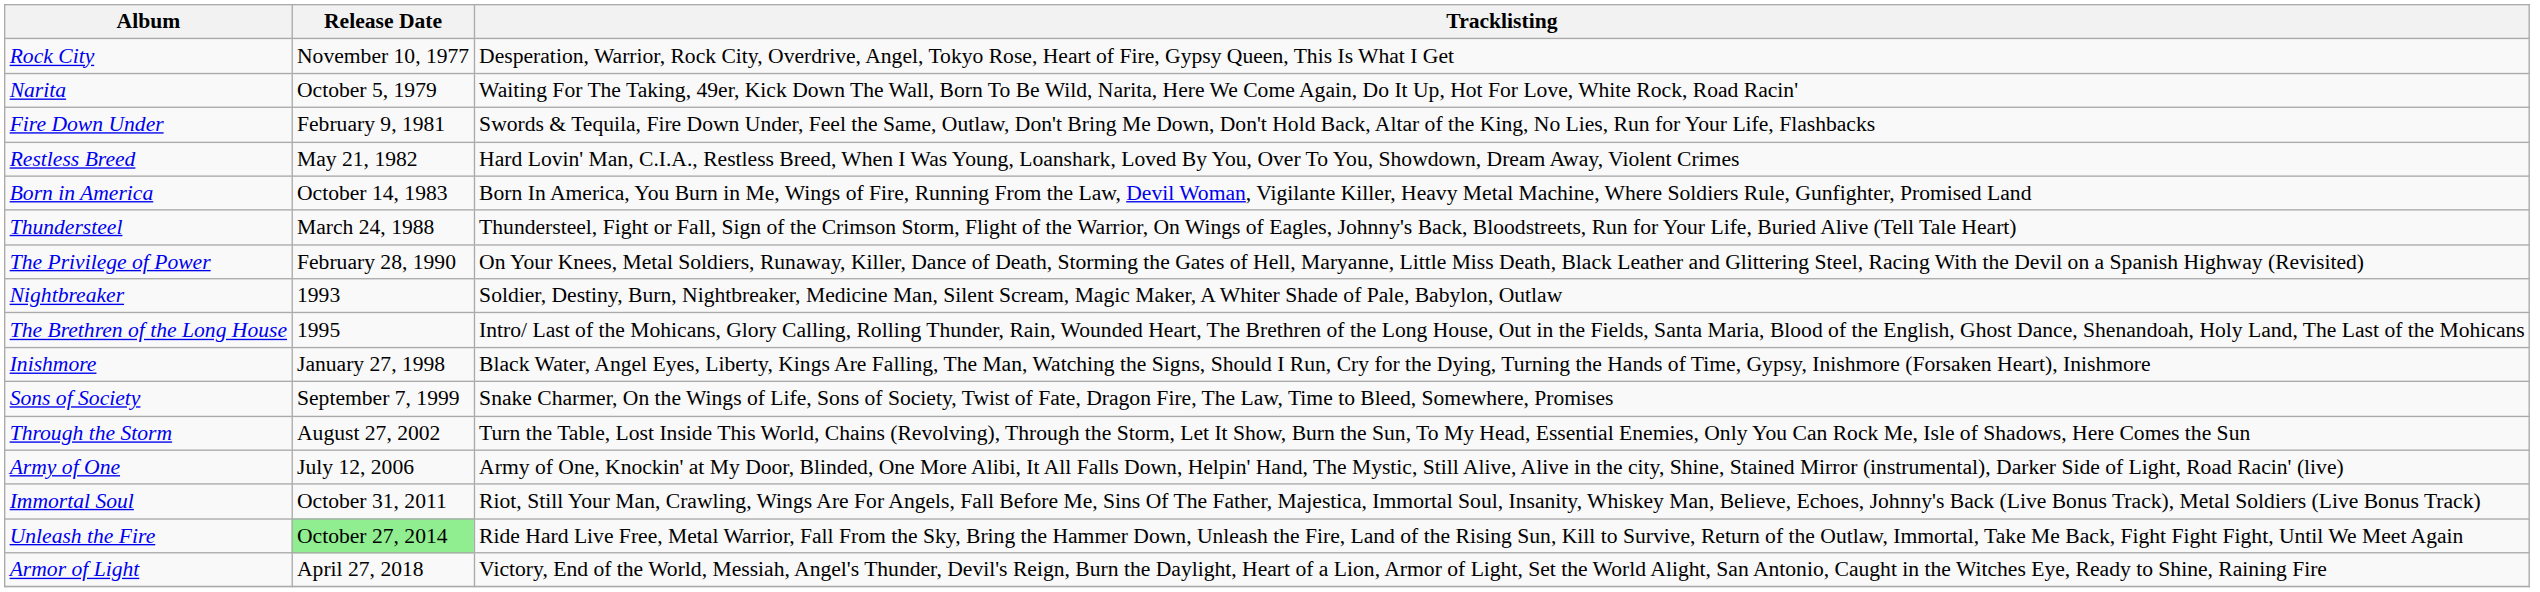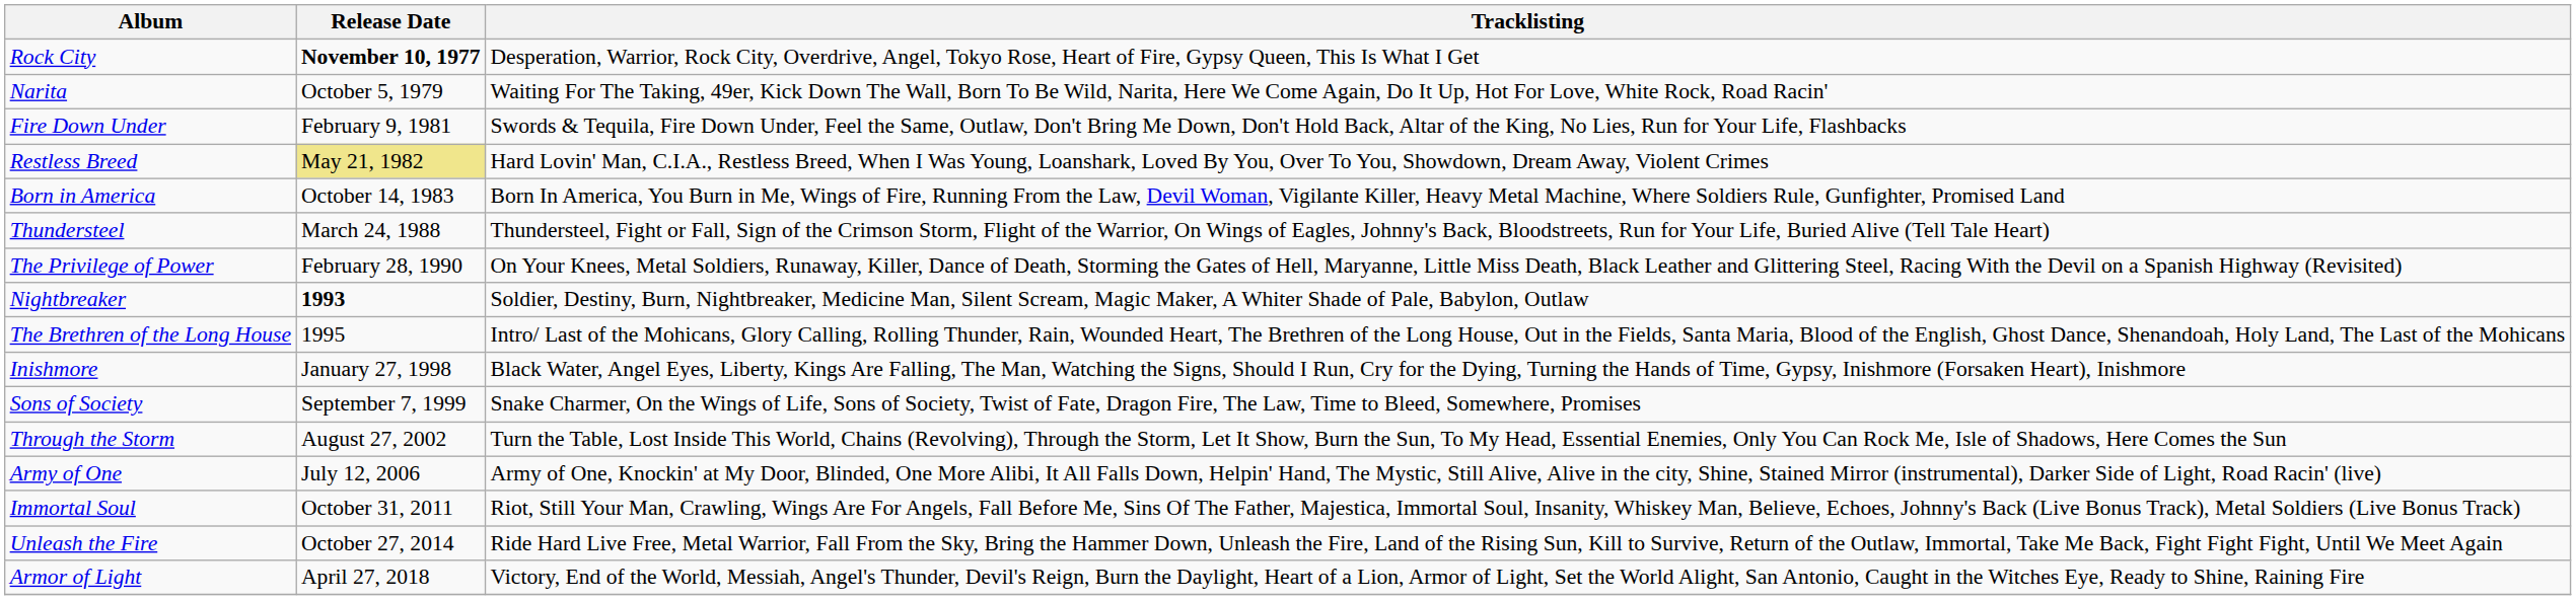Rock City | Release Date: normal -> bold
Restless Breed | Release Date: no background -> khaki background
Nightbreaker | Release Date: normal -> bold
Unleash the Fire | Release Date: lightgreen background -> no background
